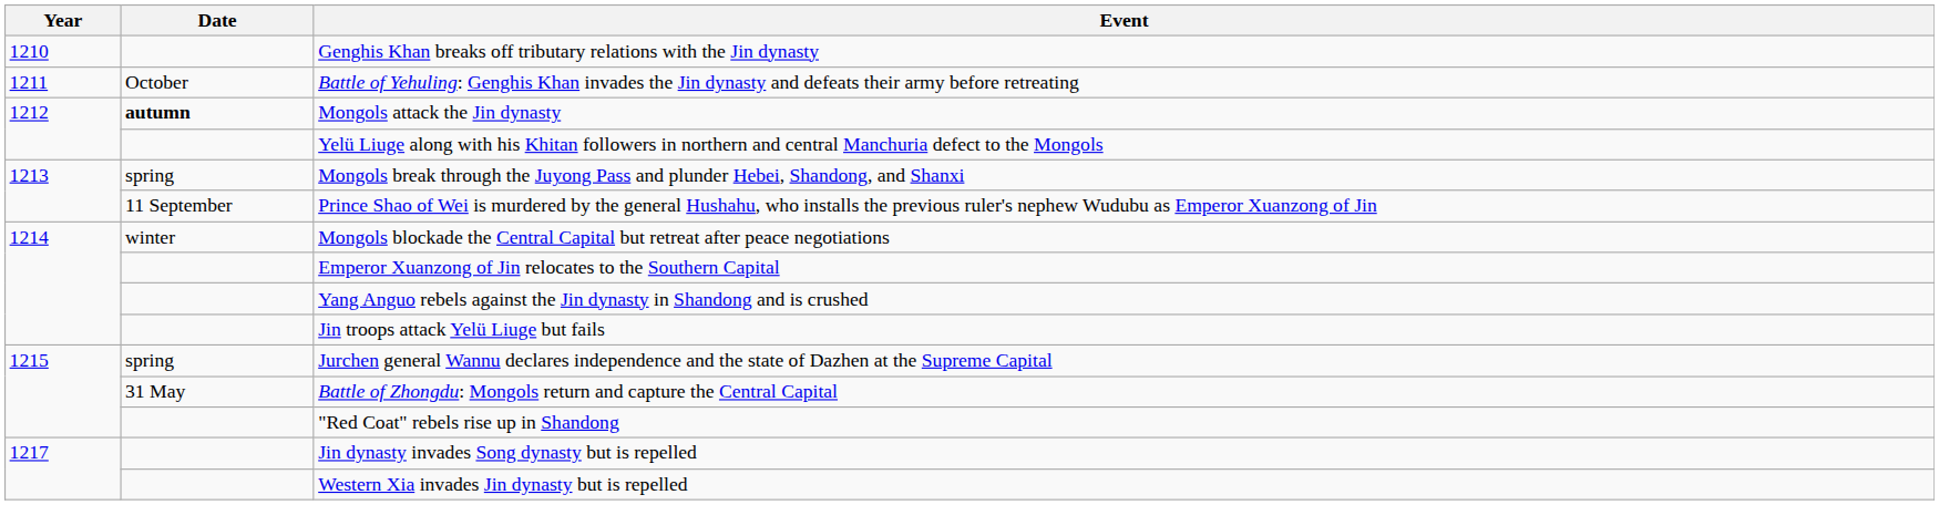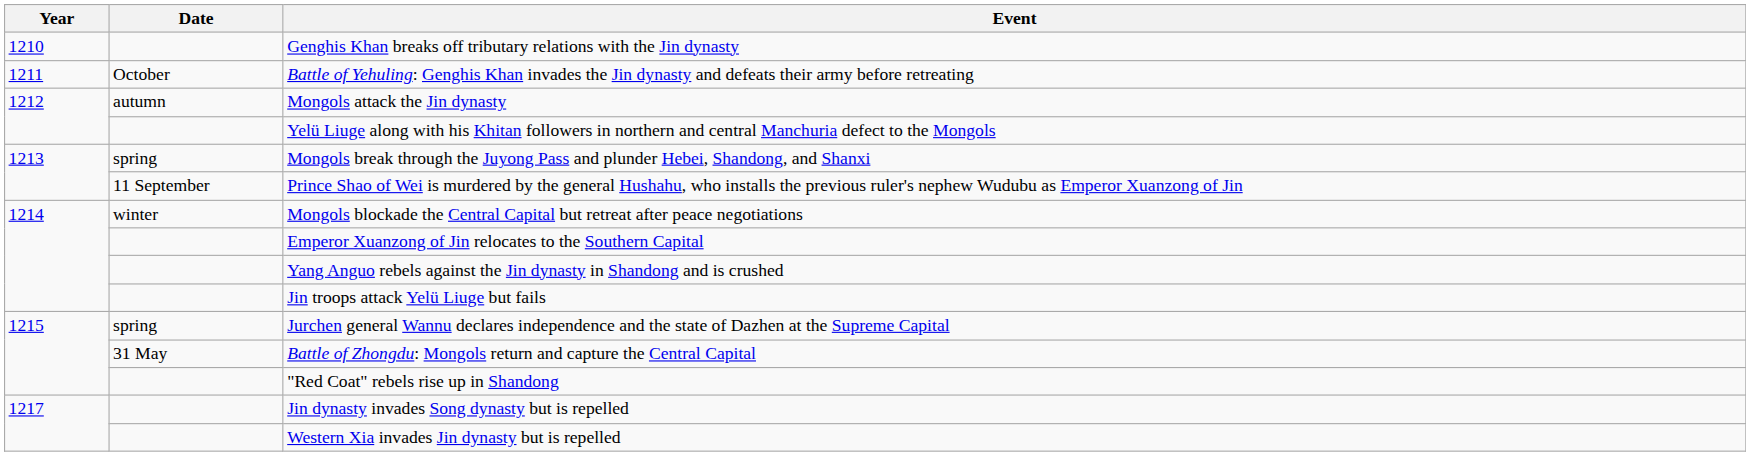Mongols attack the Jin dynasty | Date: bold -> normal
